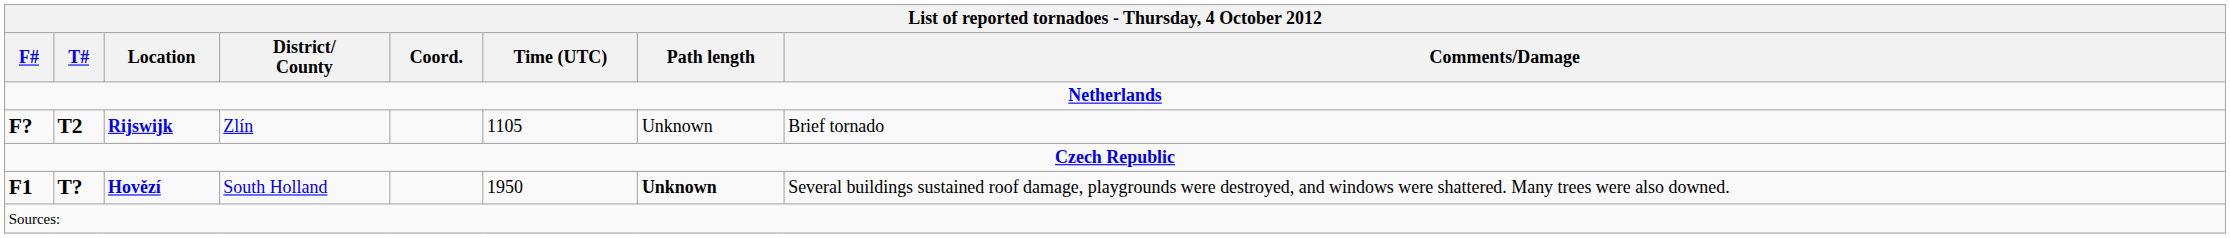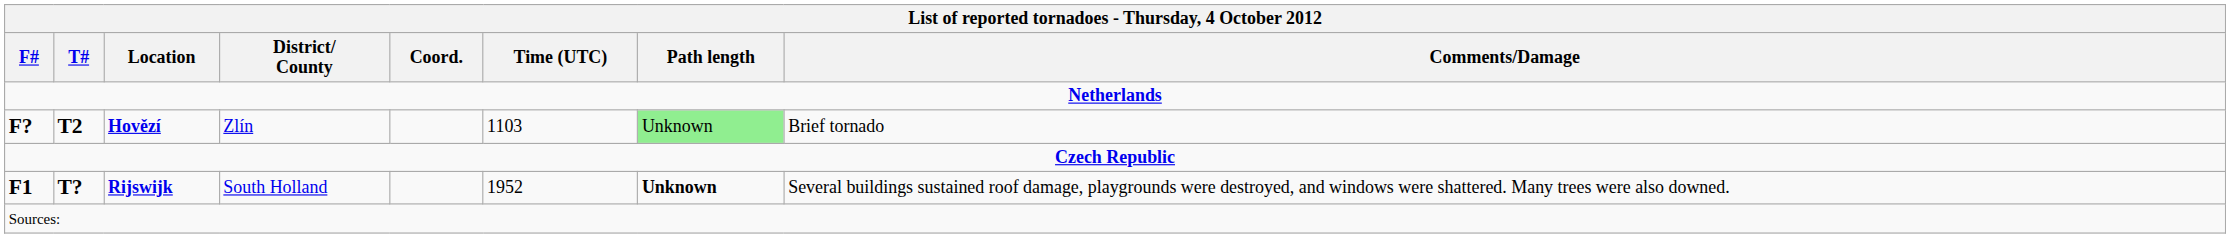F? | Location: Rijswijk -> Hovězí
F? | Time (UTC): 1105 -> 1103
F? | Path length: no background -> lightgreen background
F1 | Location: Hovězí -> Rijswijk
F1 | Time (UTC): 1950 -> 1952
